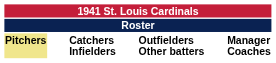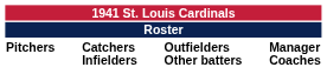Pitchers | column 1: khaki background -> no background
